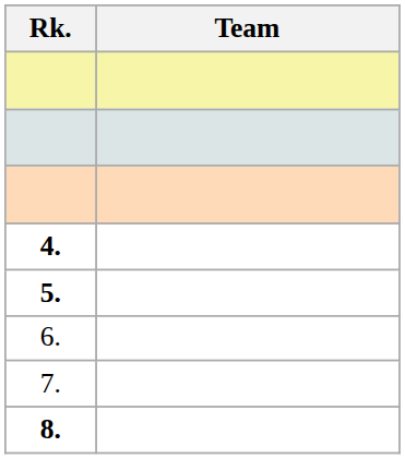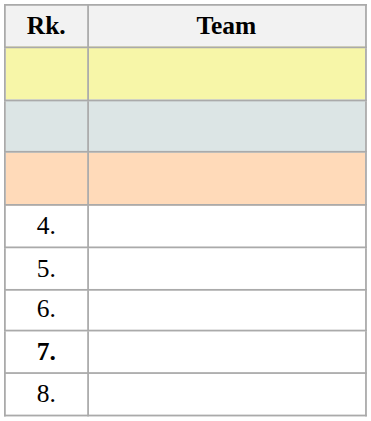row 5 | Rk.: bold -> normal
row 6 | Rk.: bold -> normal
row 8 | Rk.: normal -> bold
row 9 | Rk.: bold -> normal
